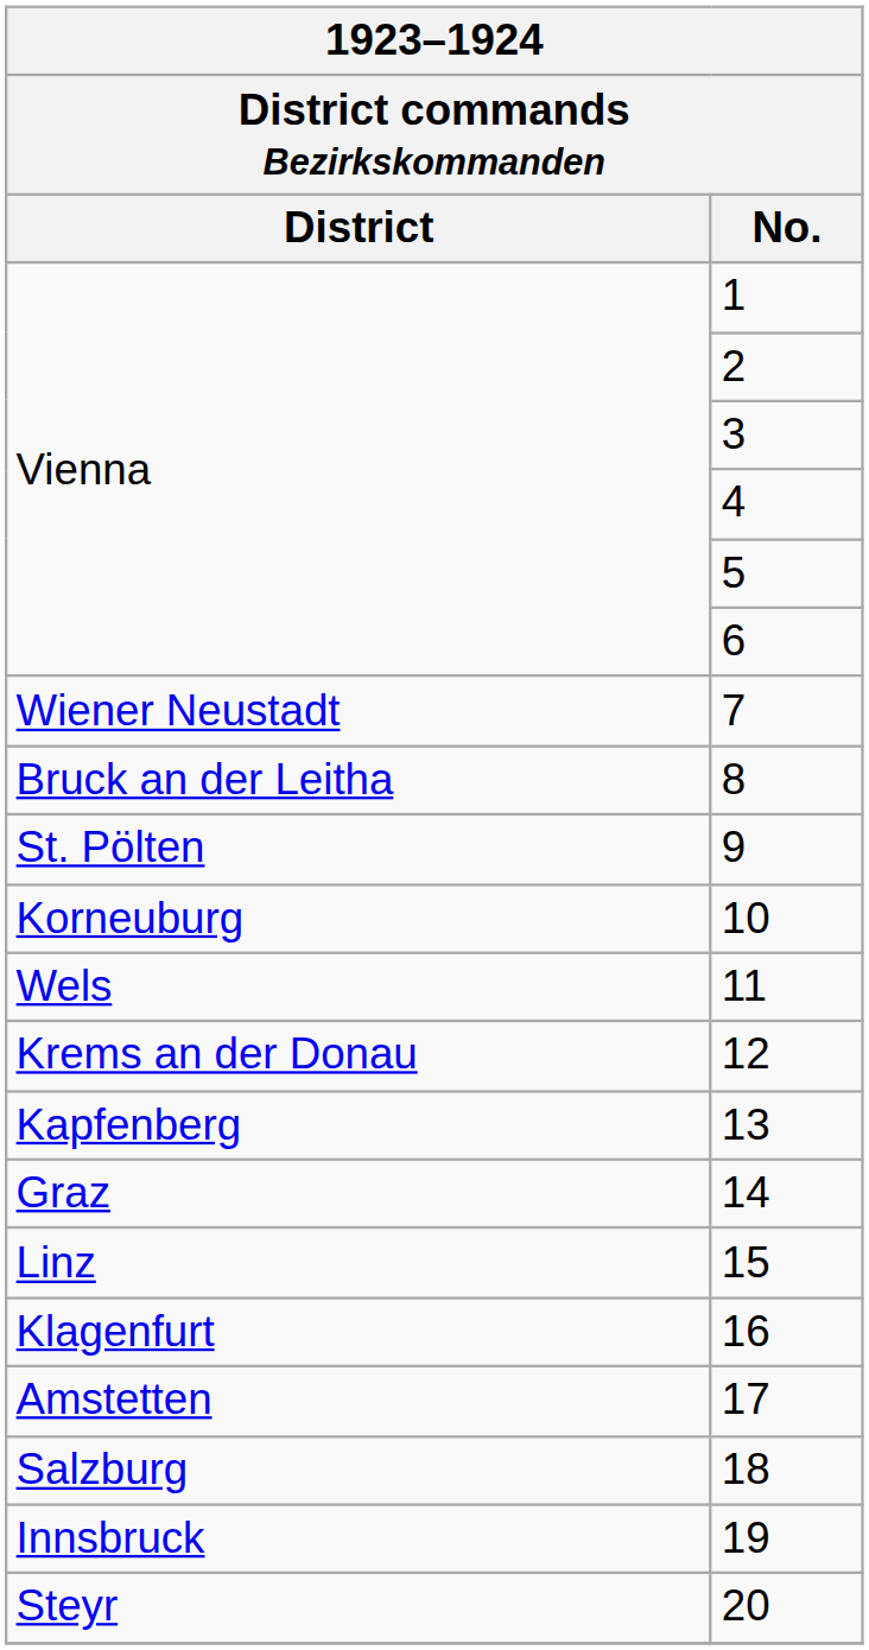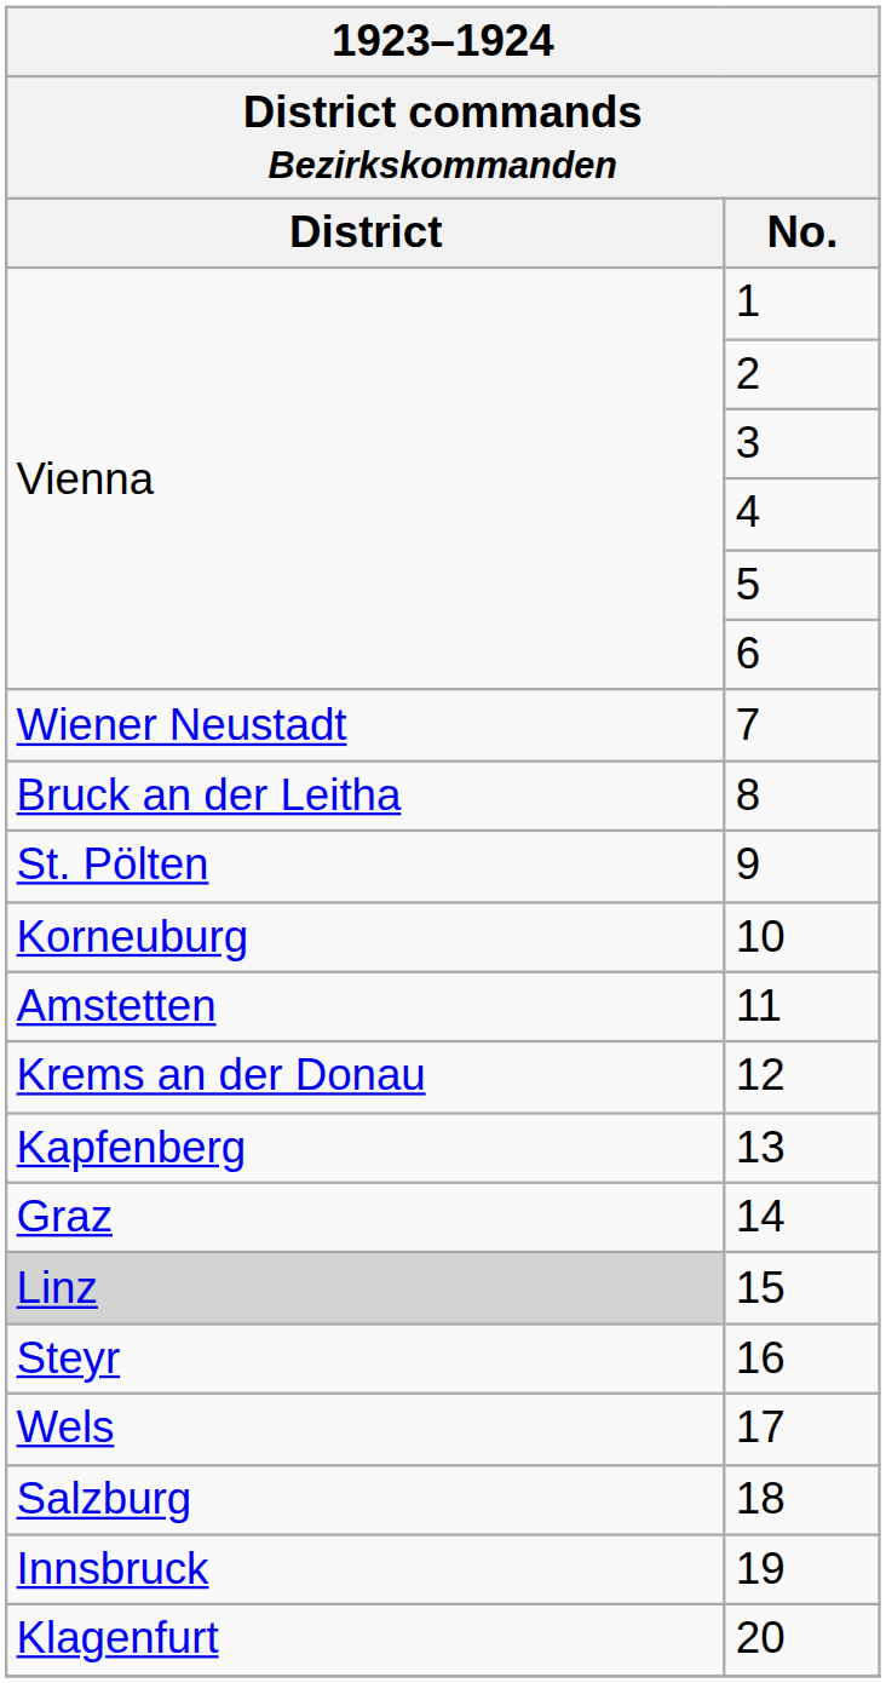11 | District: Wels -> Amstetten
15 | District: no background -> lightgrey background
16 | District: Klagenfurt -> Steyr
17 | District: Amstetten -> Wels
20 | District: Steyr -> Klagenfurt
